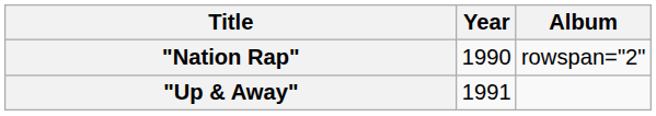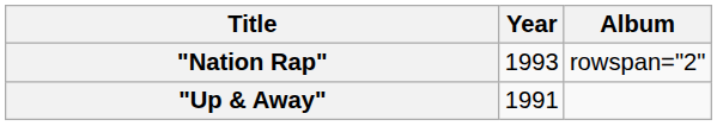"Nation Rap" | Year: 1990 -> 1993
